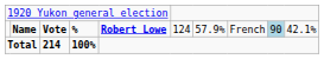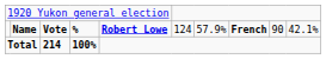row 2 | column 8: normal -> bold
row 2 | column 9: lightblue background -> no background
